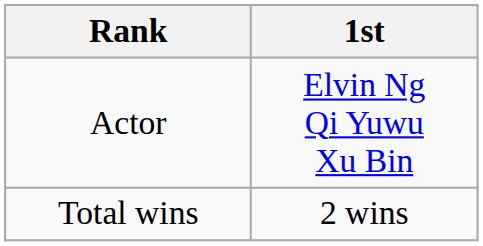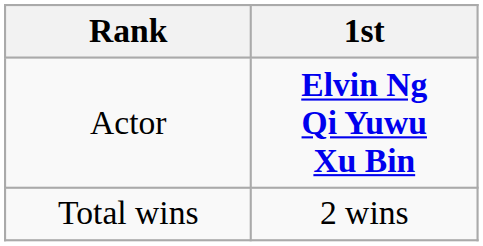Actor | 1st: normal -> bold
